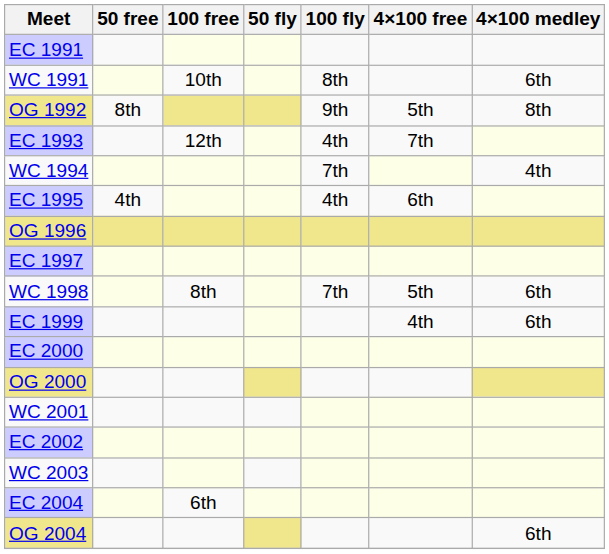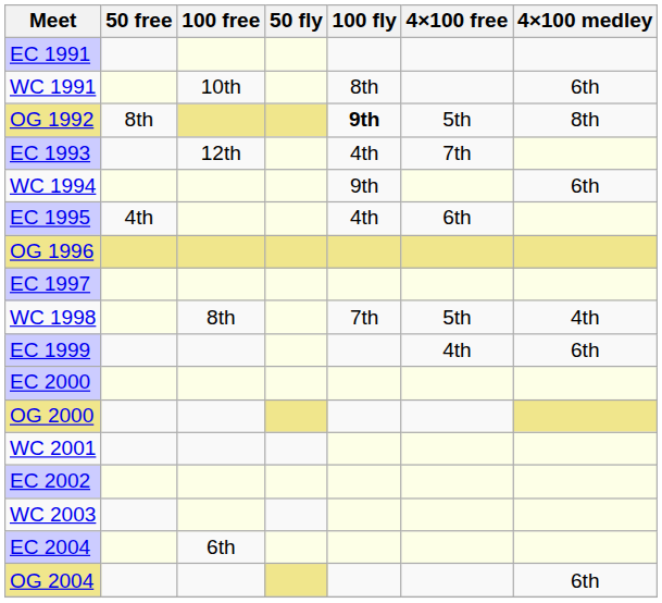OG 1992 | 100 fly: normal -> bold
WC 1994 | 100 fly: 7th -> 9th
WC 1994 | 4×100 medley: 4th -> 6th
WC 1998 | 4×100 medley: 6th -> 4th
